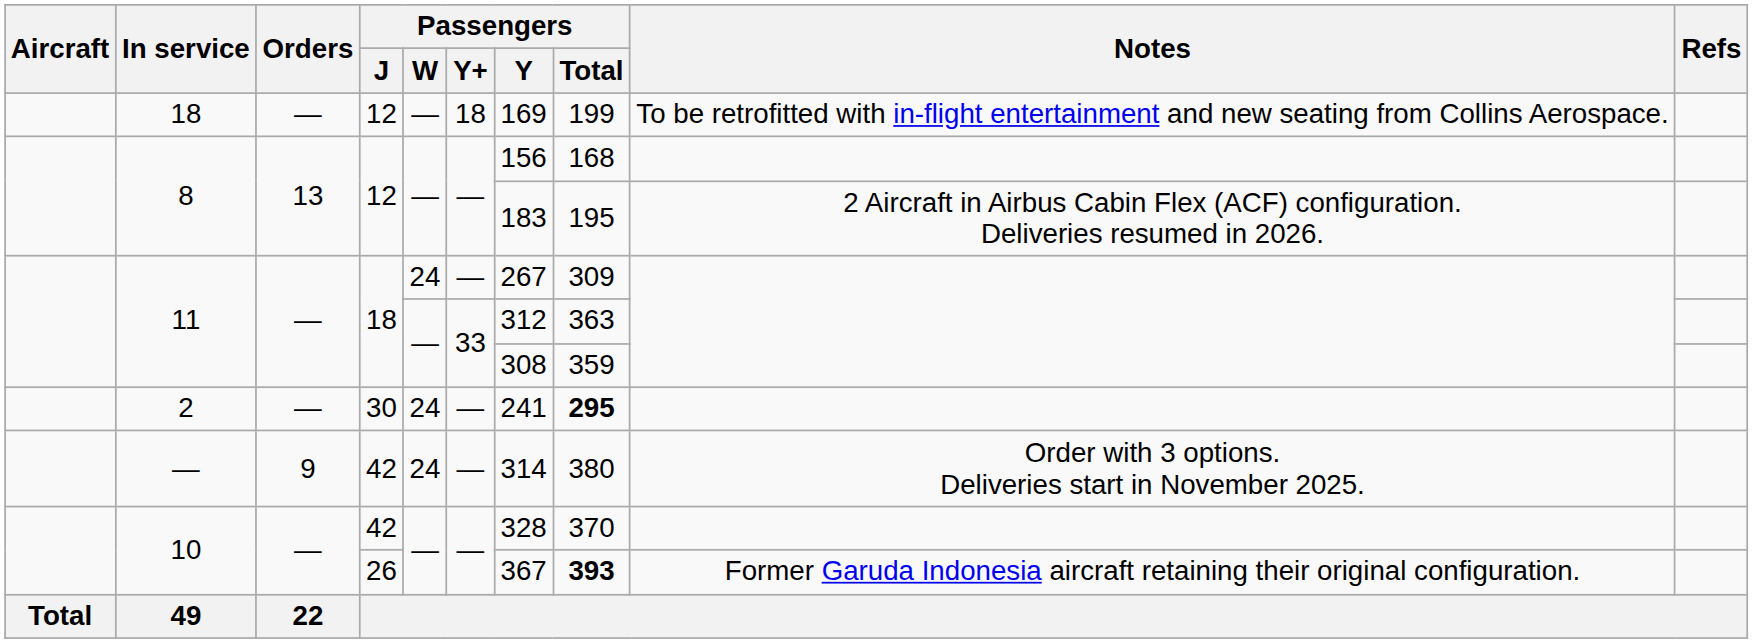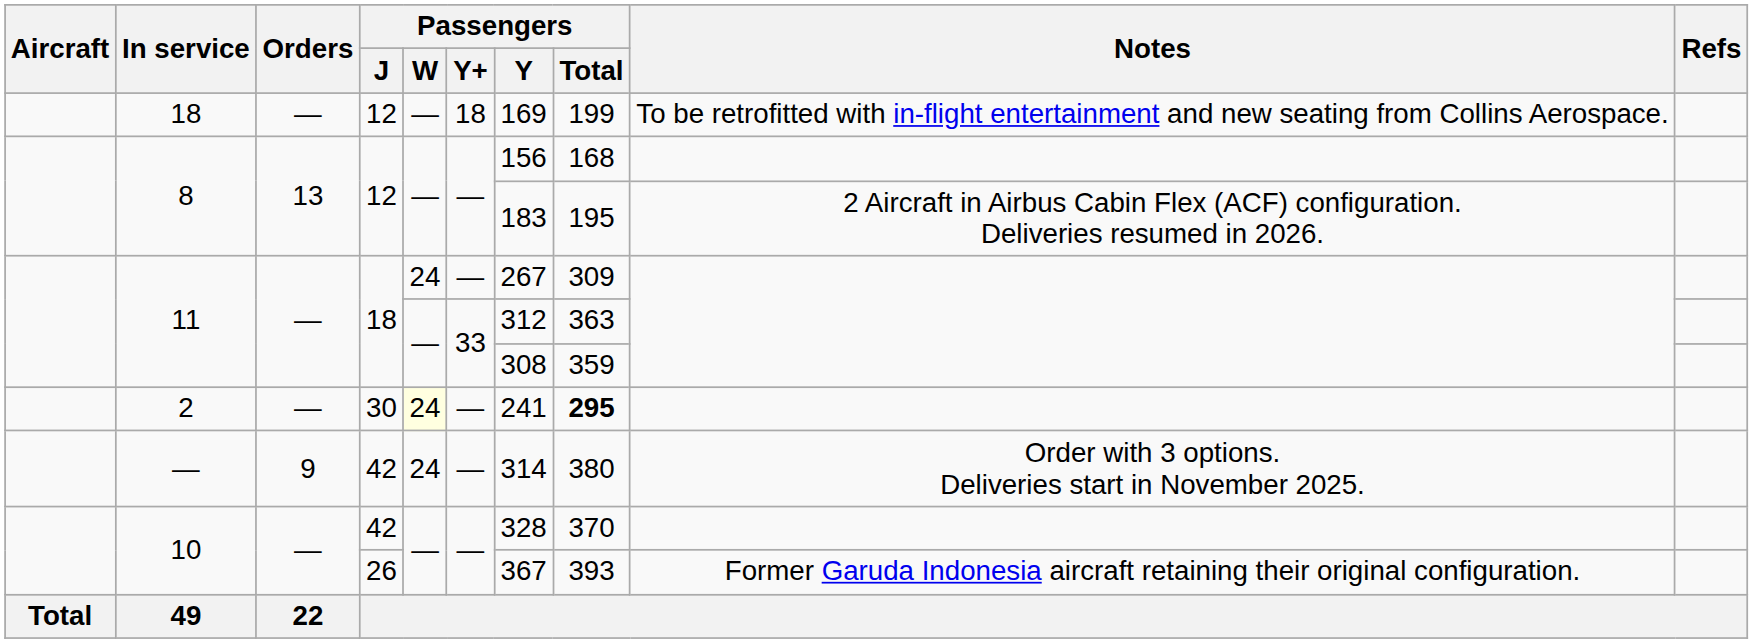2 | Passengers / W: no background -> lightyellow background
10 / 26 | Passengers / Total: bold -> normal
